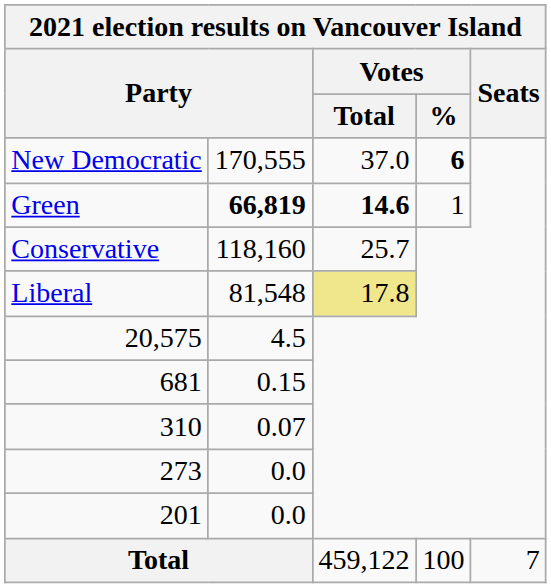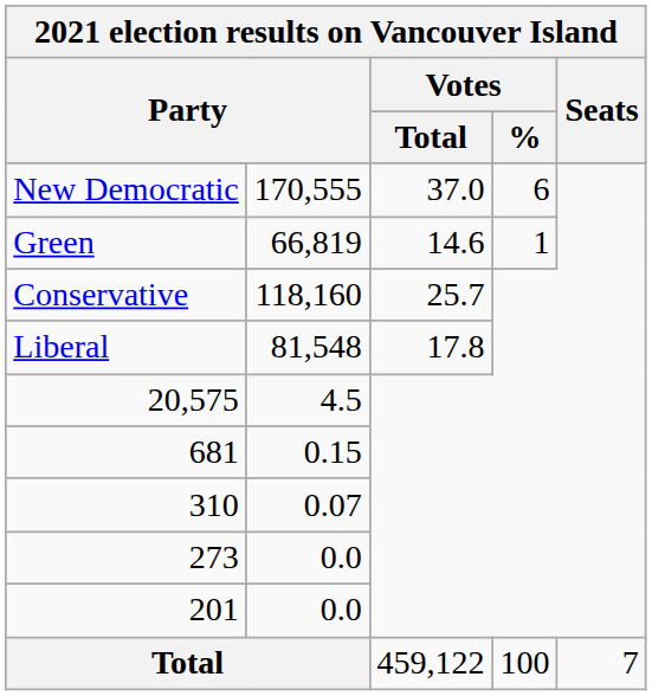New Democratic | Votes / %: bold -> normal
Green | column 2: bold -> normal
Green | Votes / Total: bold -> normal
Liberal | Votes / Total: khaki background -> no background
